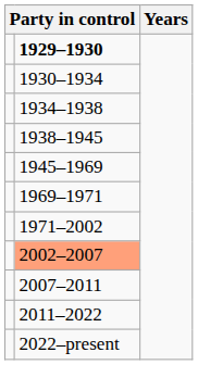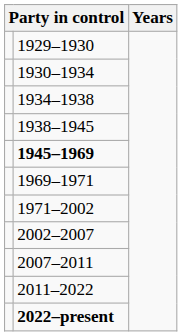1929–1930 | column 2: bold -> normal
1945–1969 | column 2: normal -> bold
2002–2007 | column 2: lightsalmon background -> no background
2022–present | column 2: normal -> bold
